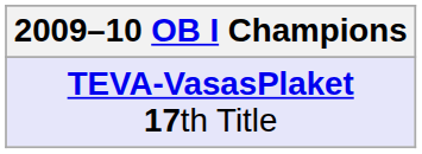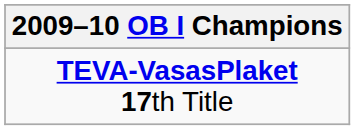row 2 | column 1: lavender background -> no background
